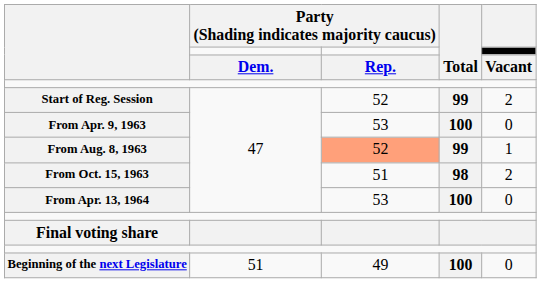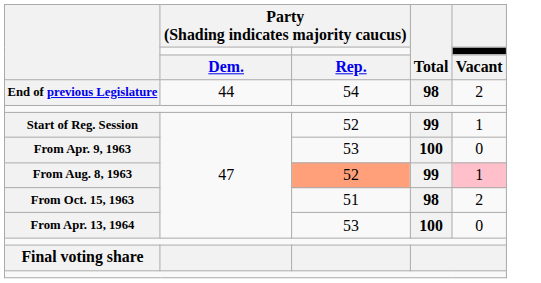+ row: End of previous Legislature | 44 | 54 | 98 | 2
Start of Reg. Session | column 5: 2 -> 1
From Aug. 8, 1963 | column 5: no background -> pink background
- row: Beginning of the next Legislature | 51 | 49 | 100 | 0
